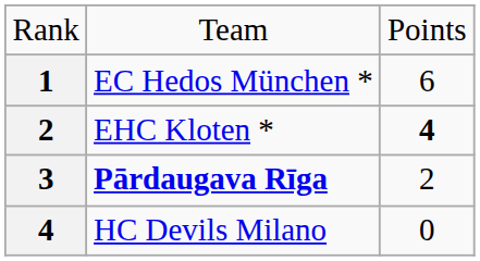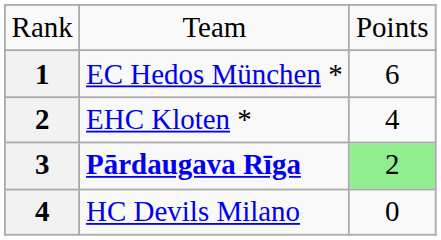EHC Kloten * | column 3: bold -> normal
Pārdaugava Rīga | column 3: no background -> lightgreen background
